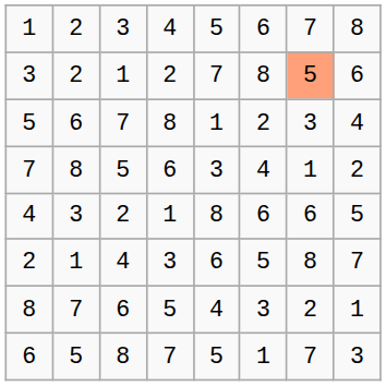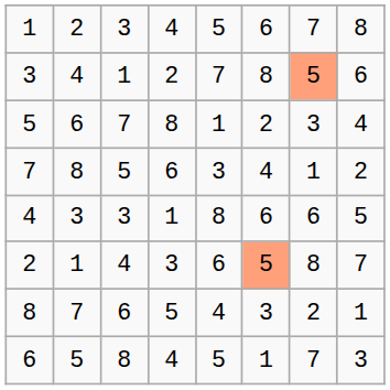row 2 | column 2: 2 -> 4
row 5 | column 3: 2 -> 3
row 6 | column 6: no background -> lightsalmon background
row 8 | column 4: 7 -> 4
